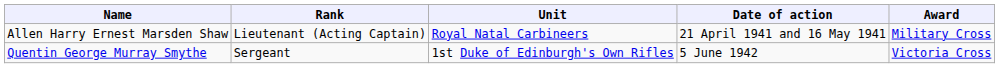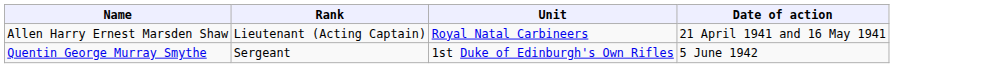- column: Award | Military Cross | Victoria Cross
